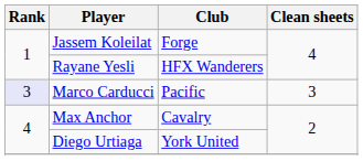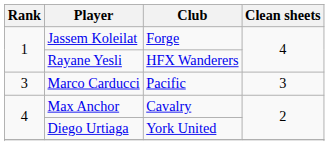Marco Carducci | Rank: lavender background -> no background
